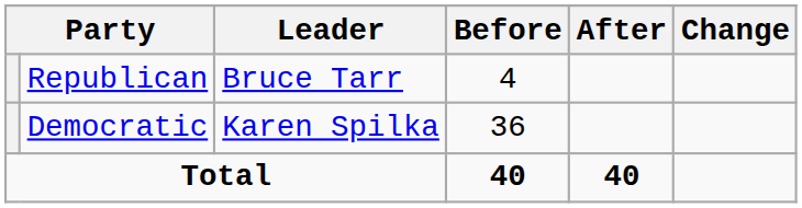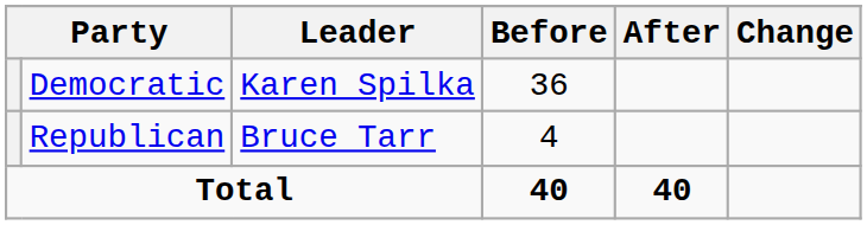rows swapped: Democratic <-> Republican
